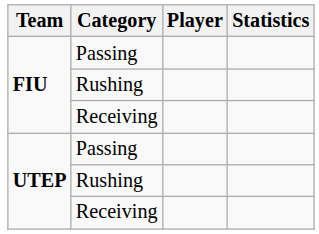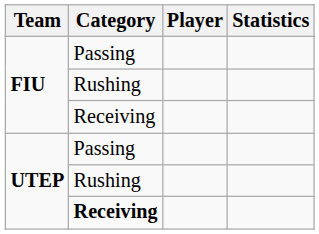UTEP / Receiving | Category: normal -> bold
